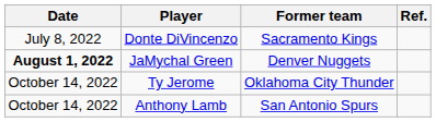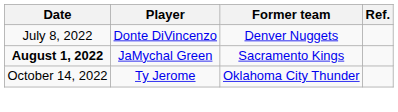Donte DiVincenzo | Former team: Sacramento Kings -> Denver Nuggets
JaMychal Green | Former team: Denver Nuggets -> Sacramento Kings
- row: October 14, 2022 | Anthony Lamb | San Antonio Spurs
